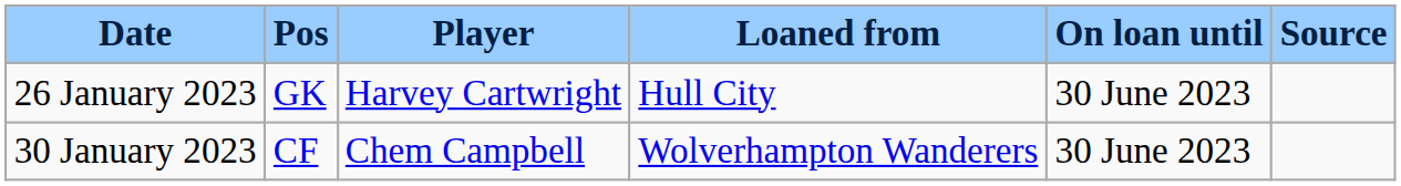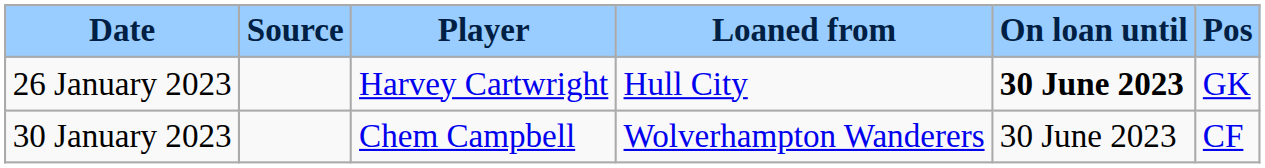columns swapped: Pos <-> Source
26 January 2023 | On loan until: normal -> bold
